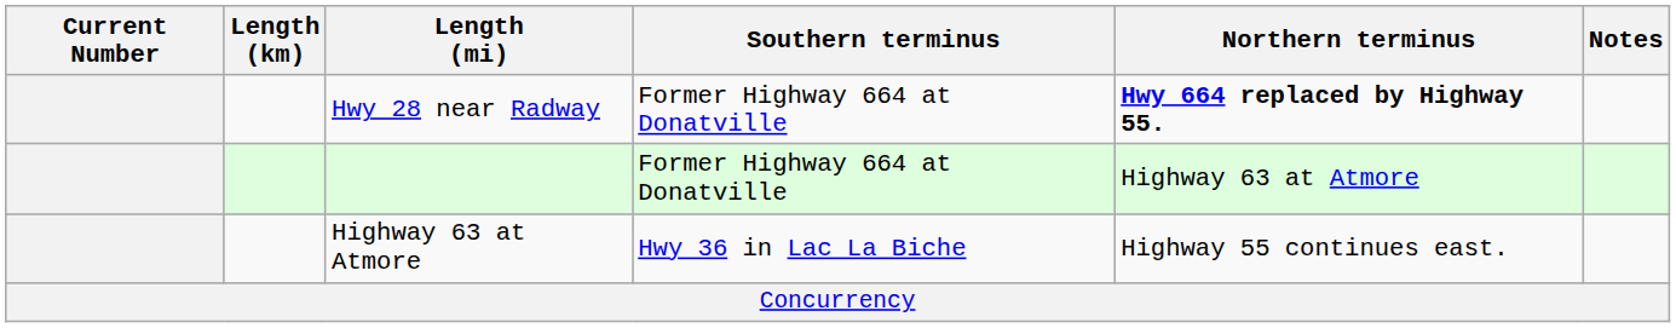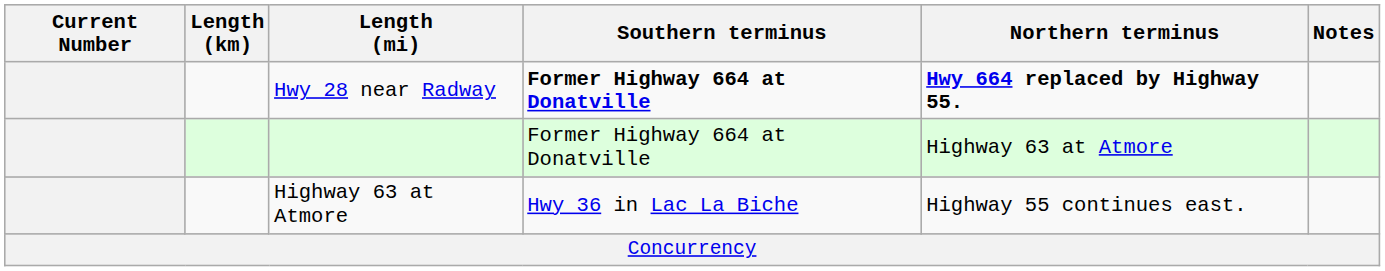Hwy 28 near Radway | Southern terminus: normal -> bold
